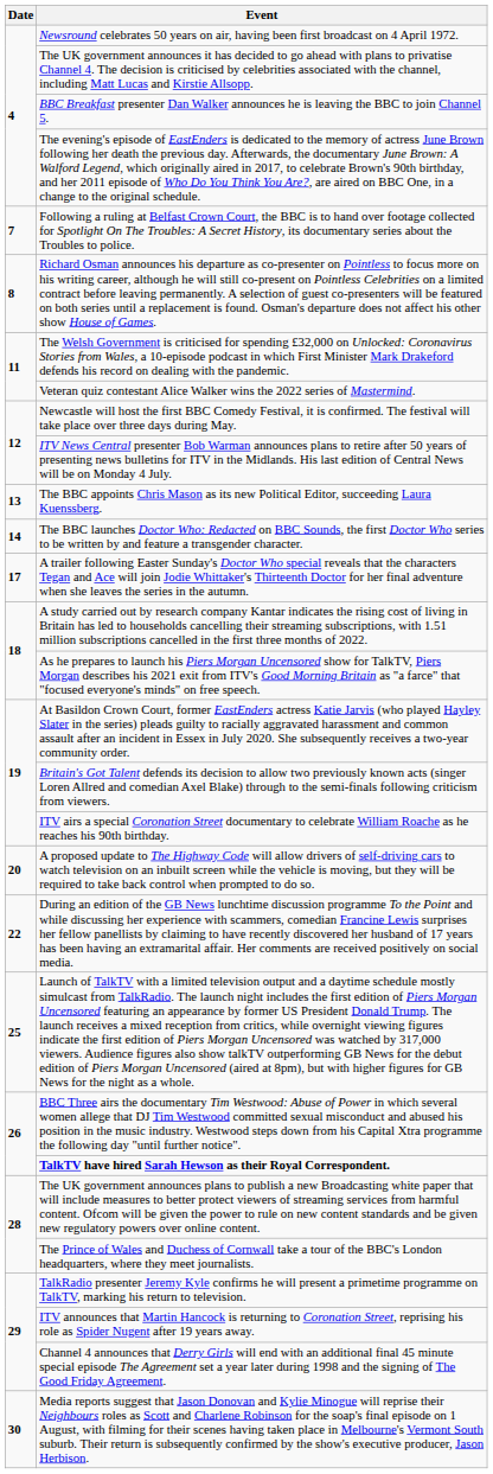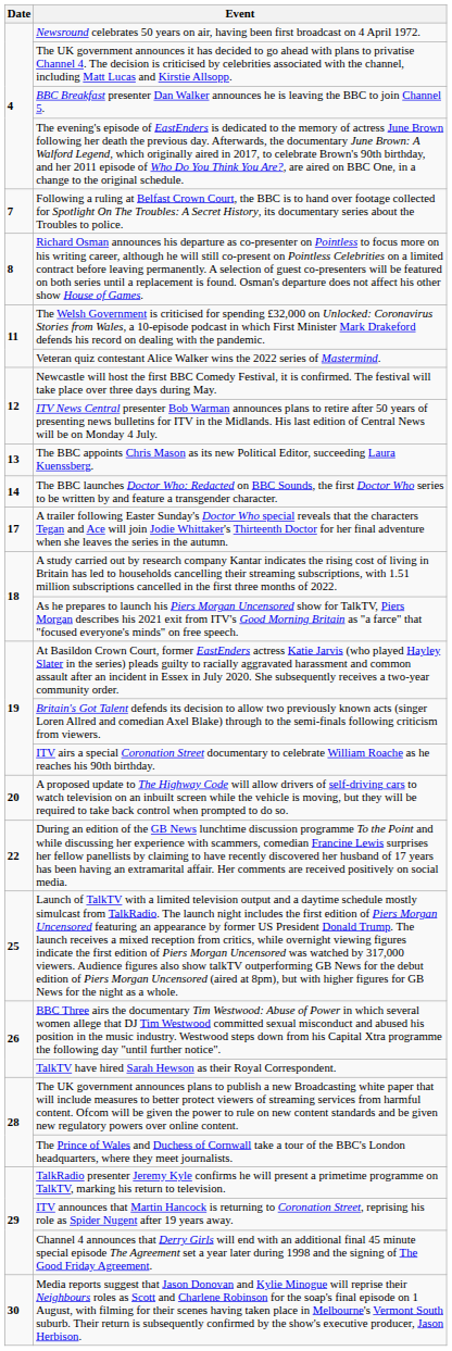TalkTV have hired Sarah Hewson as their Royal Correspondent. | Event: bold -> normal
